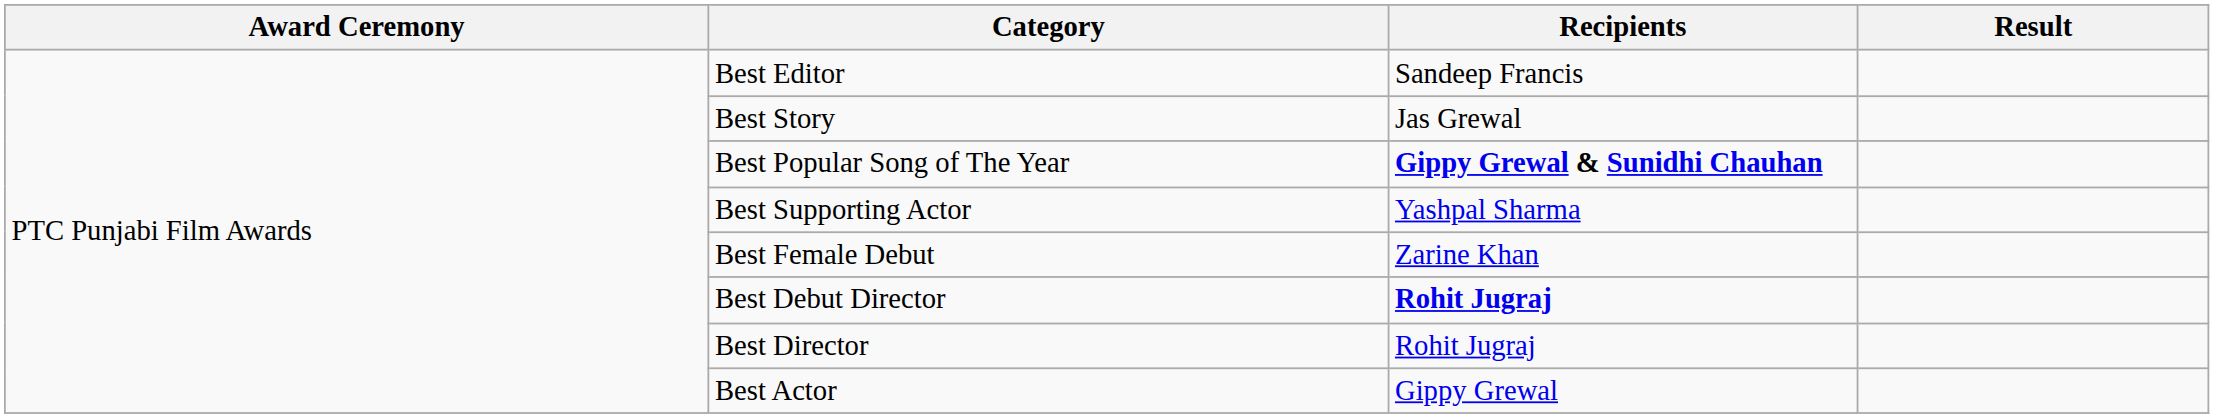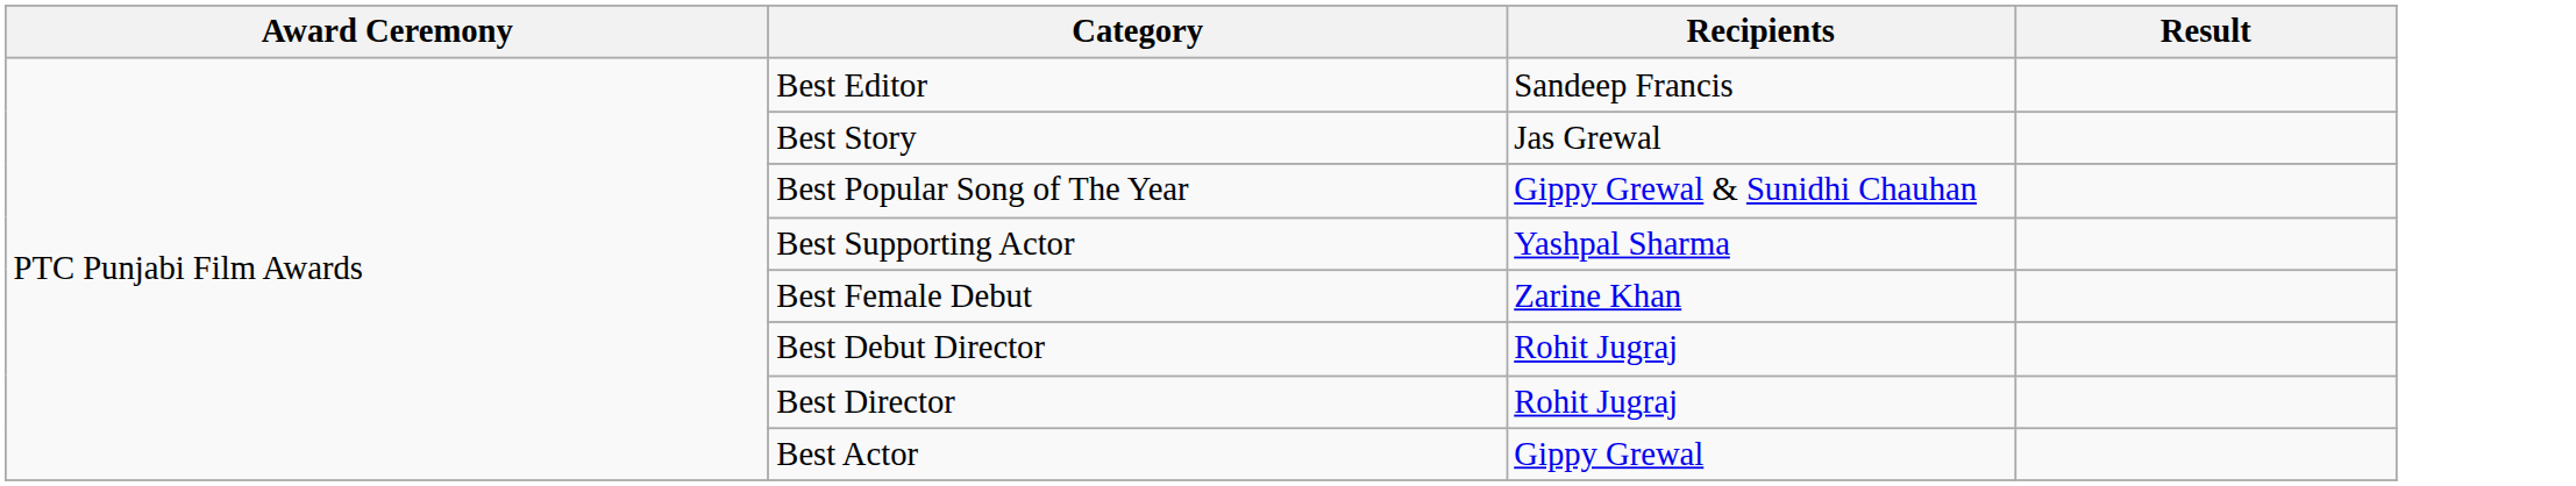Best Popular Song of The Year | Recipients: bold -> normal
Best Debut Director | Recipients: bold -> normal
